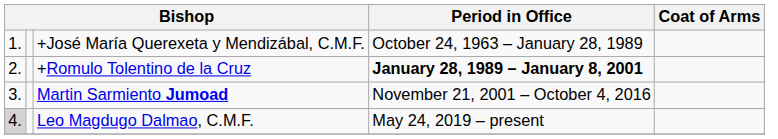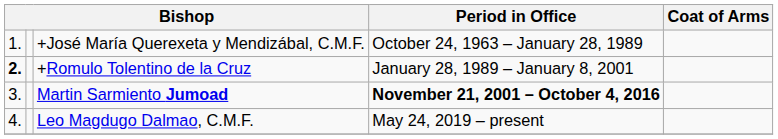+Romulo Tolentino de la Cruz | column 1: normal -> bold
+Romulo Tolentino de la Cruz | Period in Office: bold -> normal
Martin Sarmiento Jumoad | Period in Office: normal -> bold
Leo Magdugo Dalmao, C.M.F. | column 1: lightgrey background -> no background
